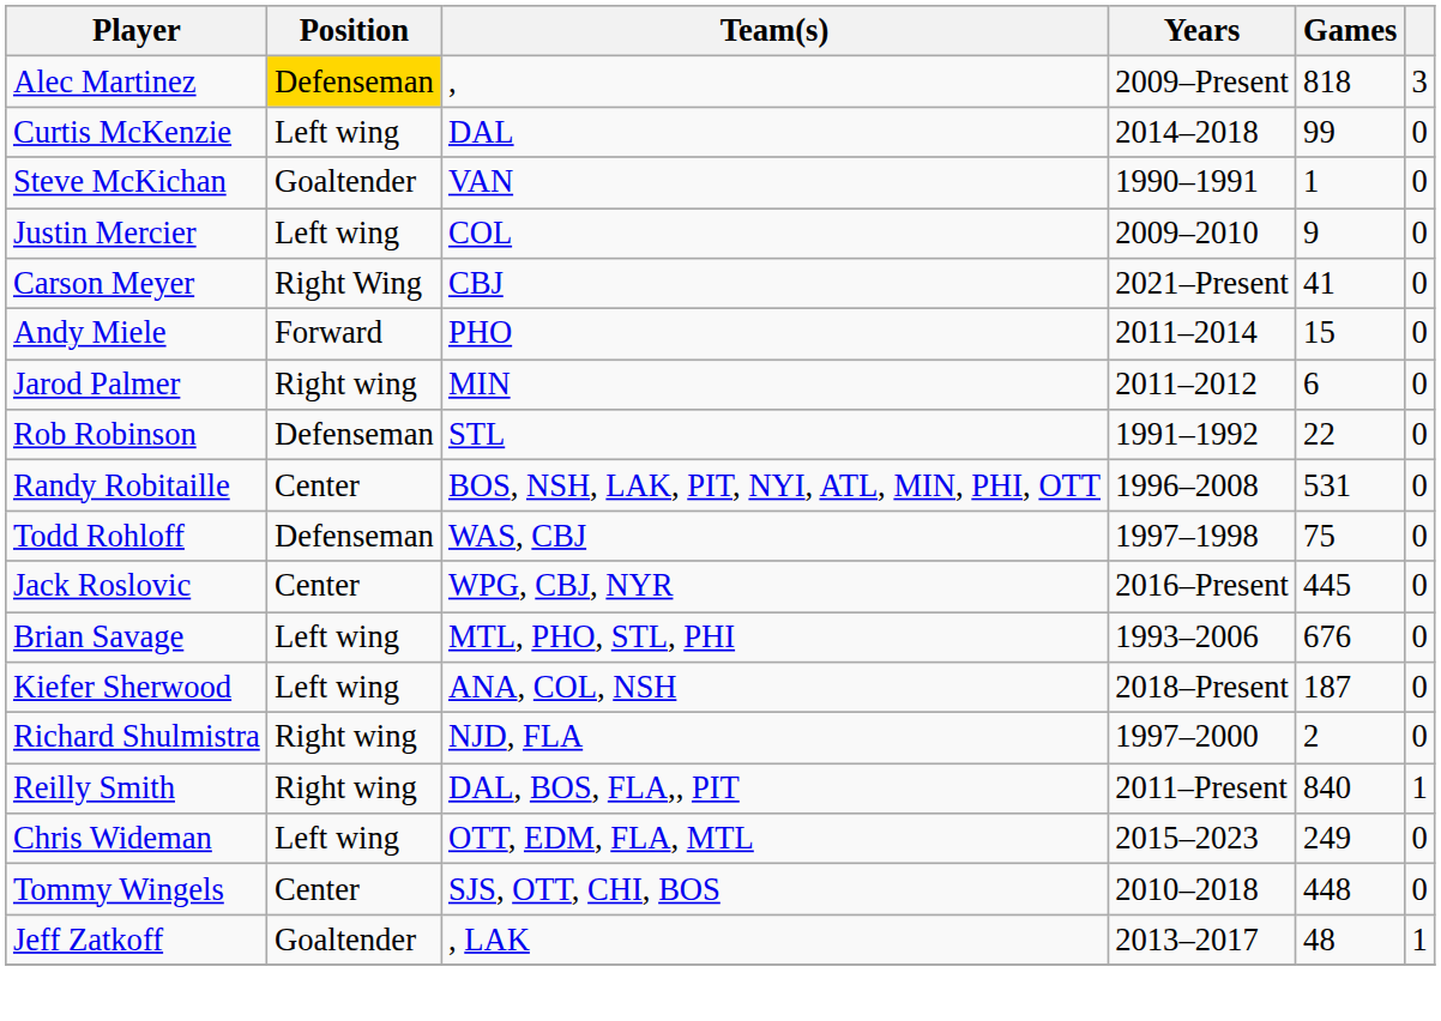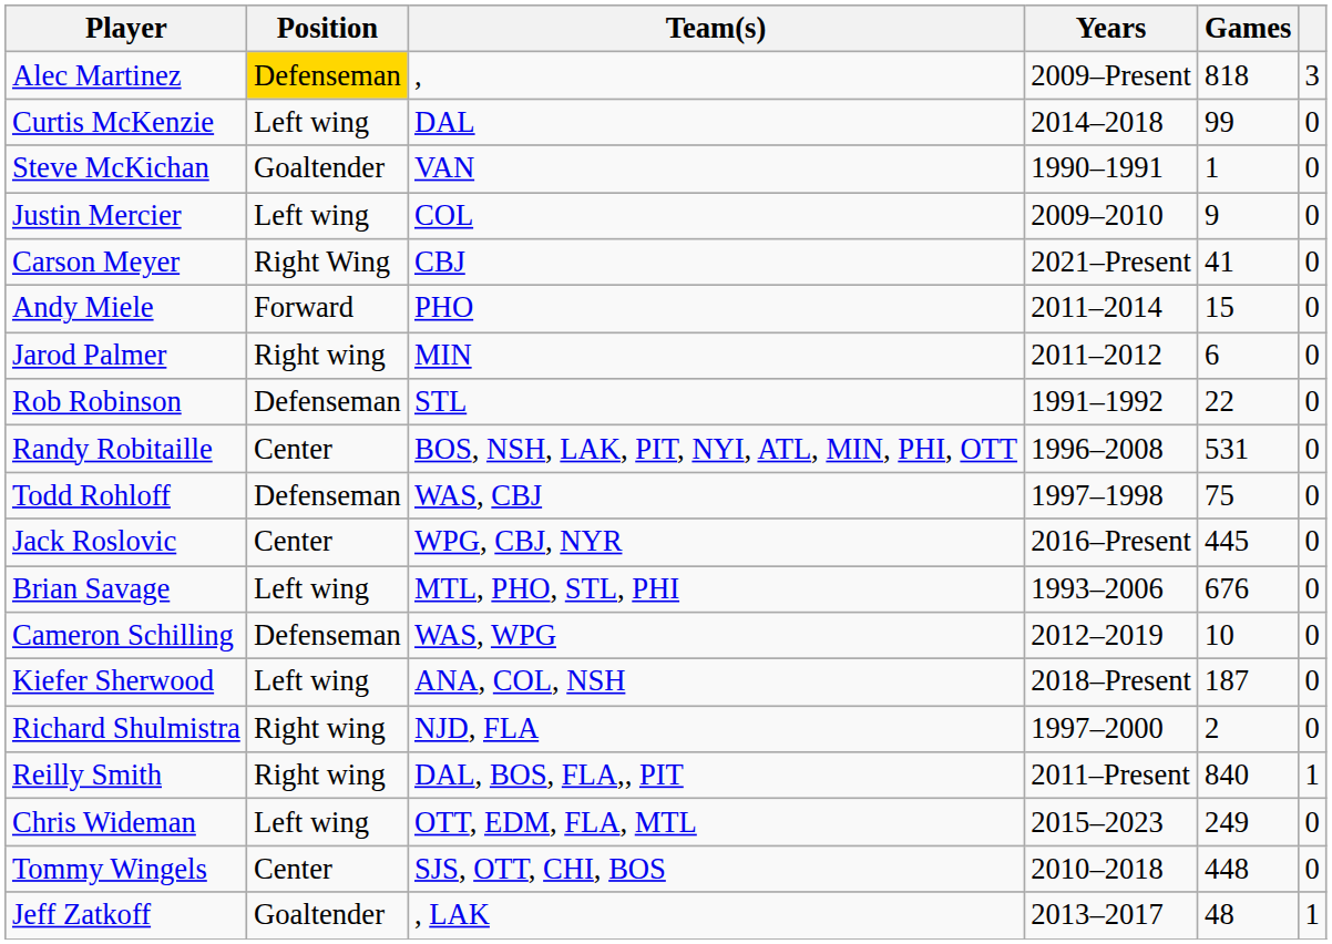+ row: Cameron Schilling | Defenseman | WAS, WPG | 2012–2019 | 10 | 0
